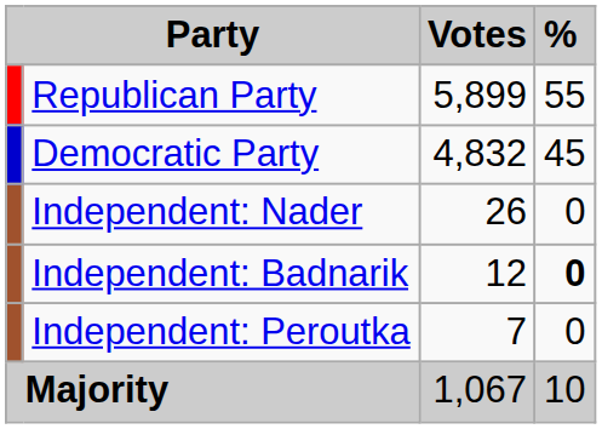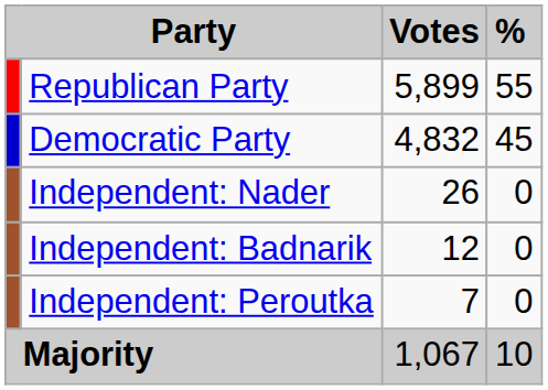Independent: Badnarik | %: bold -> normal
